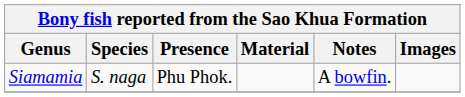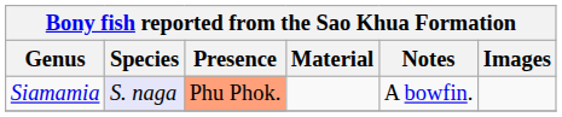Siamamia | Species: no background -> lavender background
Siamamia | Presence: no background -> lightsalmon background
